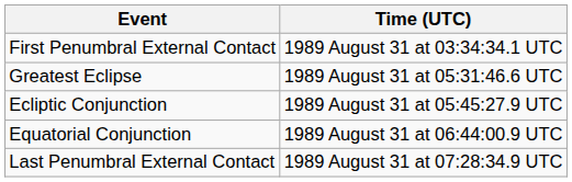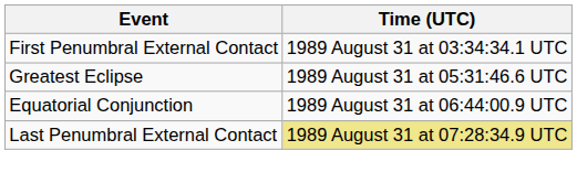- row: Ecliptic Conjunction | 1989 August 31 at 05:45:27.9 UTC
Last Penumbral External Contact | Time (UTC): no background -> khaki background
